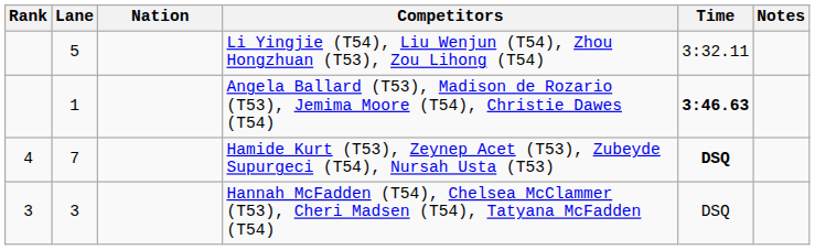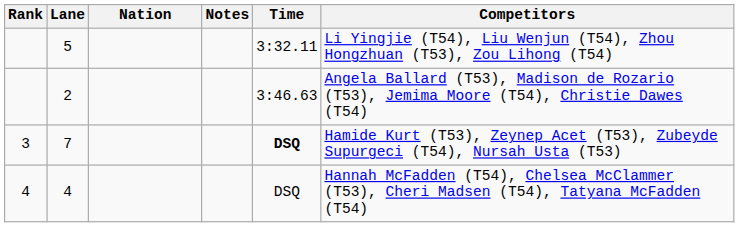columns swapped: Competitors <-> Notes
row 3 | Lane: 1 -> 2
row 3 | Time: bold -> normal
row 4 | Rank: 4 -> 3
row 5 | Rank: 3 -> 4
row 5 | Lane: 3 -> 4
